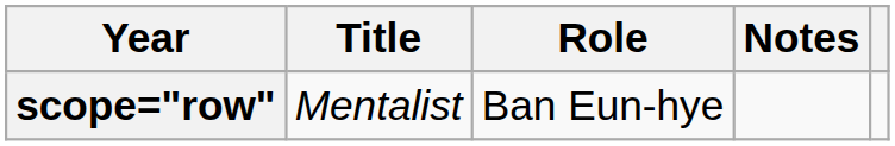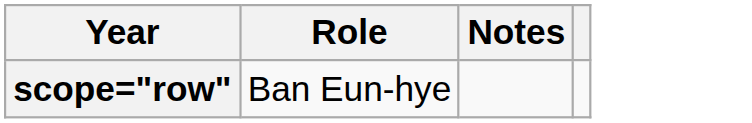- column: Title | Mentalist
